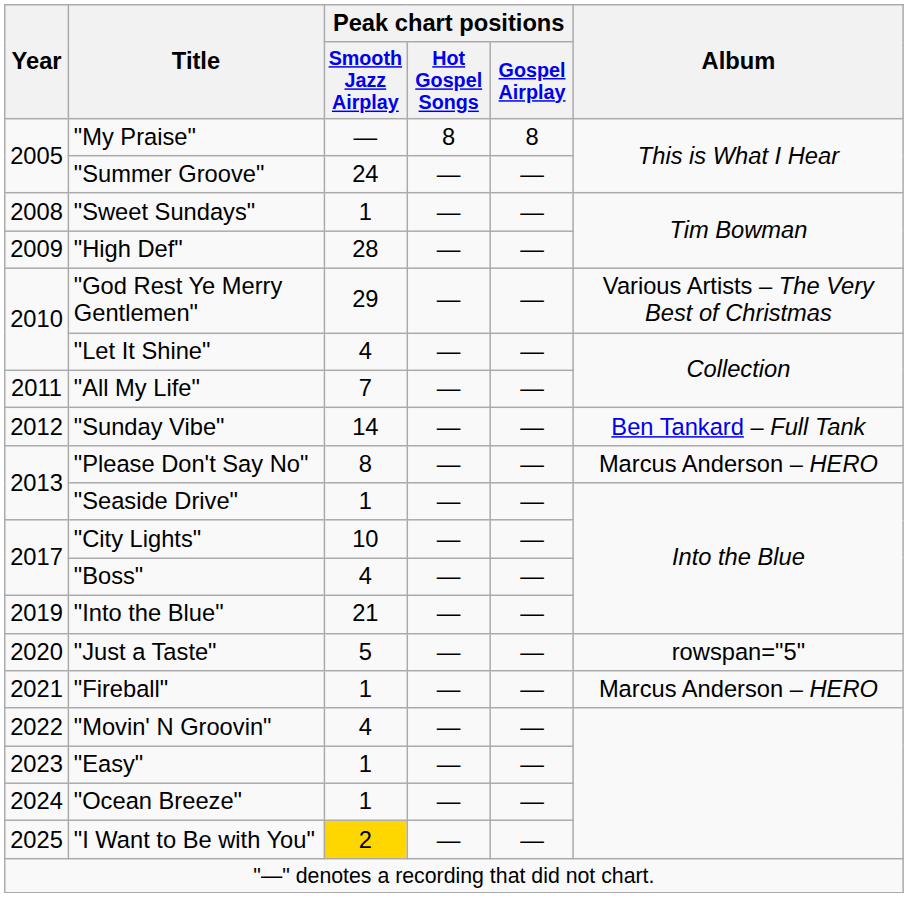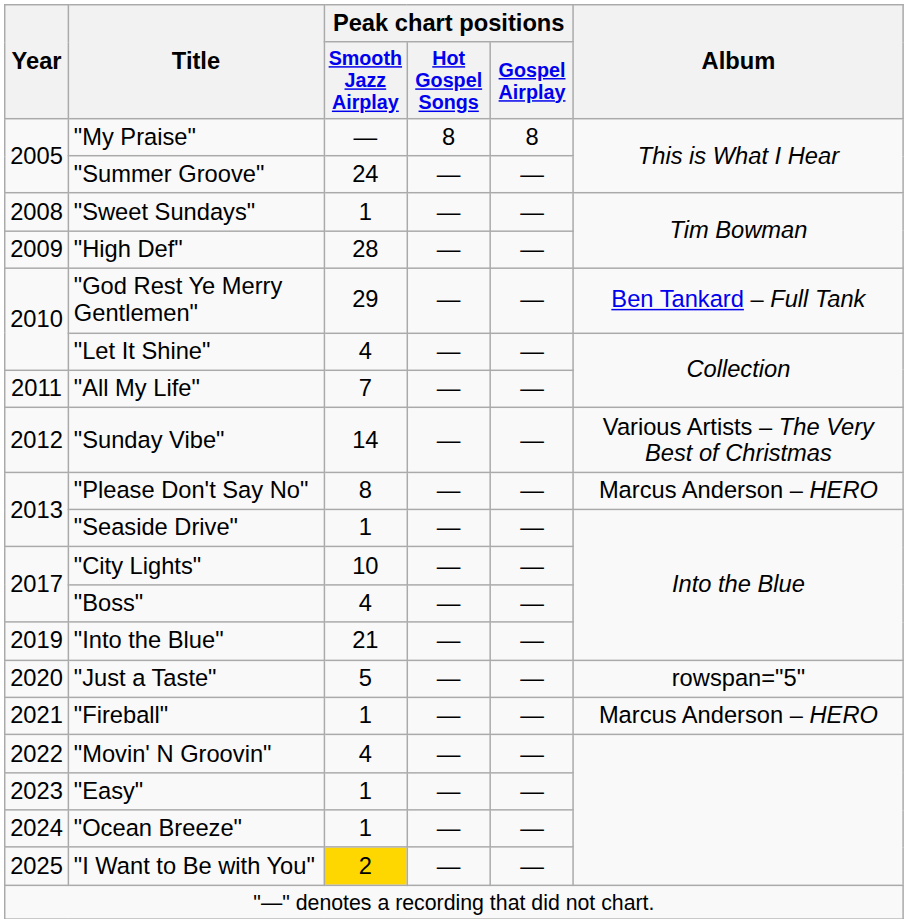"God Rest Ye Merry Gentlemen" | Album: Various Artists – The Very Best of Christmas -> Ben Tankard – Full Tank
"Sunday Vibe" | Album: Ben Tankard – Full Tank -> Various Artists – The Very Best of Christmas
